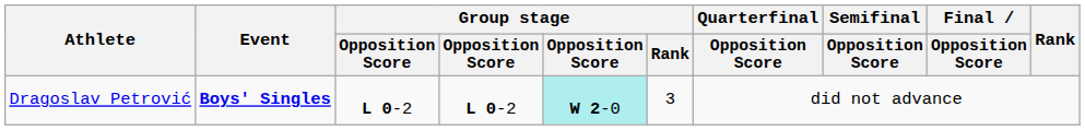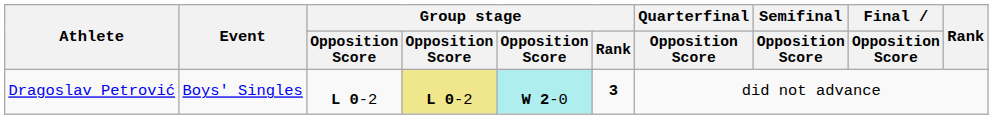Dragoslav Petrović | Event: bold -> normal
Dragoslav Petrović | column 4: no background -> khaki background
Dragoslav Petrović | Group stage / Rank: normal -> bold
